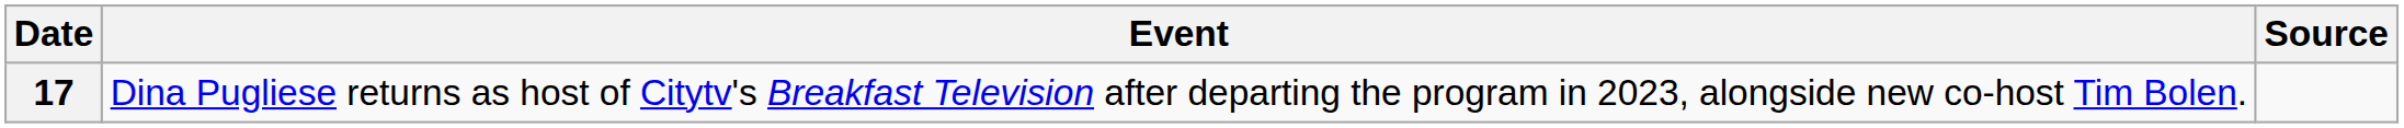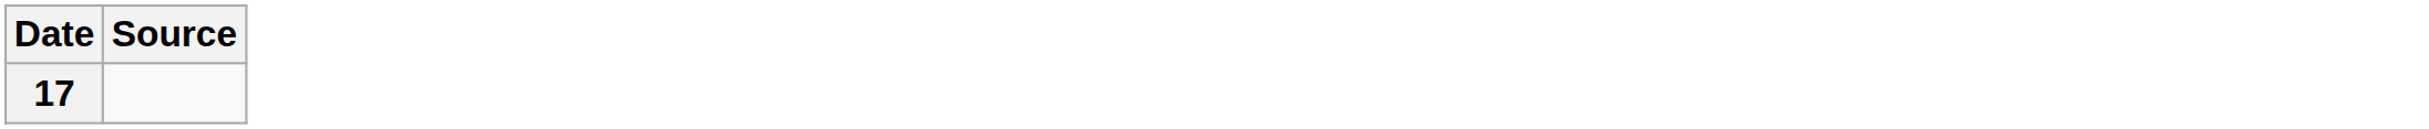- column: Event | Dina Pugliese returns as host of Citytv's Breakfast Television after departing the program in 2023, alongside new co-host Tim Bolen.
